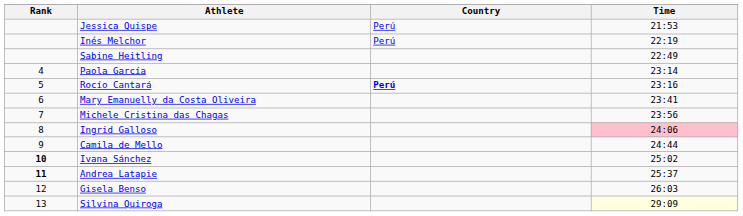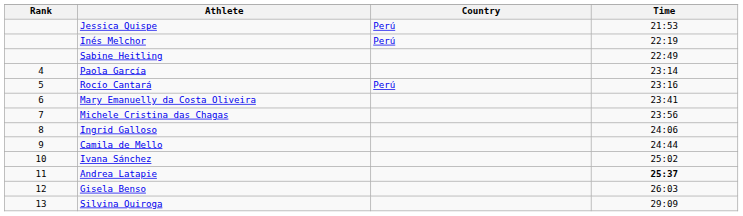Rocío Cantará | Country: bold -> normal
Ingrid Galloso | Time: pink background -> no background
Ivana Sánchez | Rank: bold -> normal
Andrea Latapie | Rank: bold -> normal
Andrea Latapie | Time: normal -> bold
Silvina Quiroga | Time: lightyellow background -> no background
